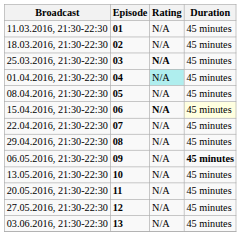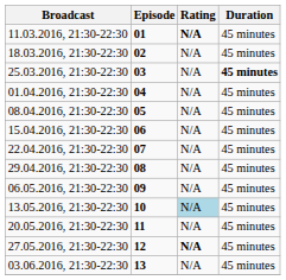11.03.2016, 21:30-22:30 | Rating: normal -> bold
25.03.2016, 21:30-22:30 | Rating: bold -> normal
25.03.2016, 21:30-22:30 | Duration: normal -> bold
01.04.2016, 21:30-22:30 | Rating: paleturquoise background -> no background
15.04.2016, 21:30-22:30 | Rating: bold -> normal
15.04.2016, 21:30-22:30 | Duration: lightyellow background -> no background
06.05.2016, 21:30-22:30 | Duration: bold -> normal
13.05.2016, 21:30-22:30 | Rating: no background -> lightblue background
27.05.2016, 21:30-22:30 | Rating: normal -> bold
